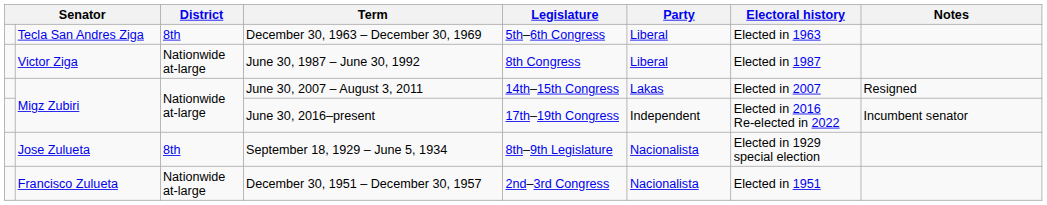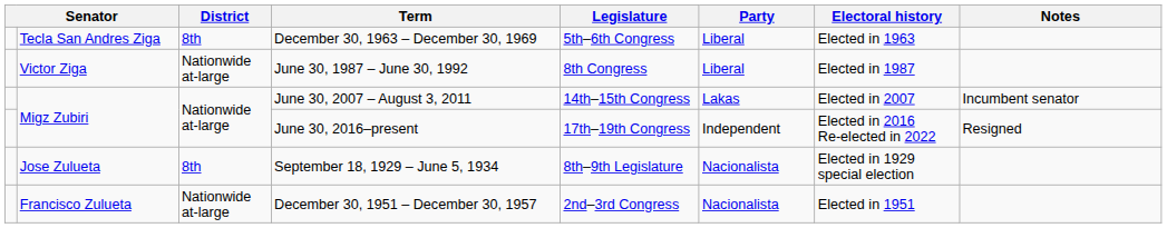June 30, 2007 – August 3, 2011 | Notes: Resigned -> Incumbent senator
June 30, 2016–present | Notes: Incumbent senator -> Resigned
